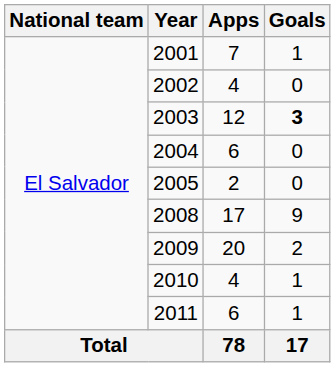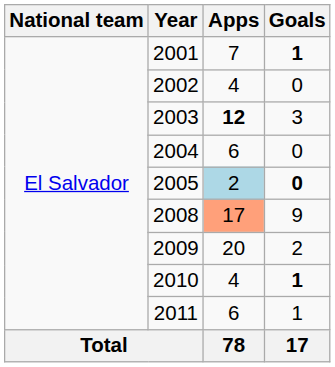2001 | Goals: normal -> bold
2003 | Apps: normal -> bold
2003 | Goals: bold -> normal
2005 | Apps: no background -> lightblue background
2005 | Goals: normal -> bold
2008 | Apps: no background -> lightsalmon background
2010 | Goals: normal -> bold
